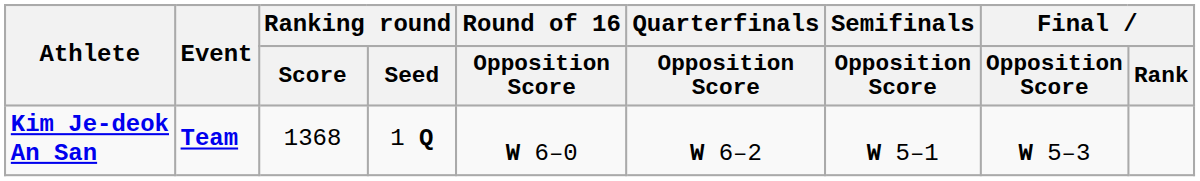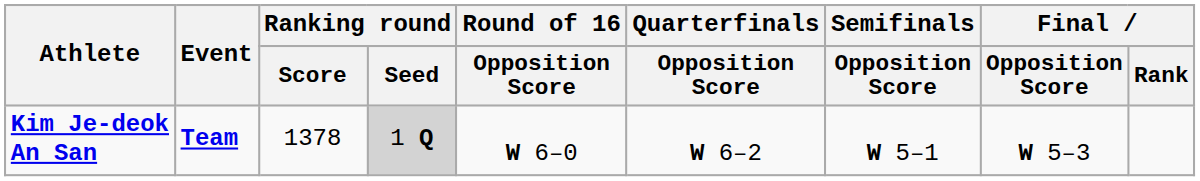Kim Je-deok An San | Ranking round / Score: 1368 -> 1378
Kim Je-deok An San | Ranking round / Seed: no background -> lightgrey background
